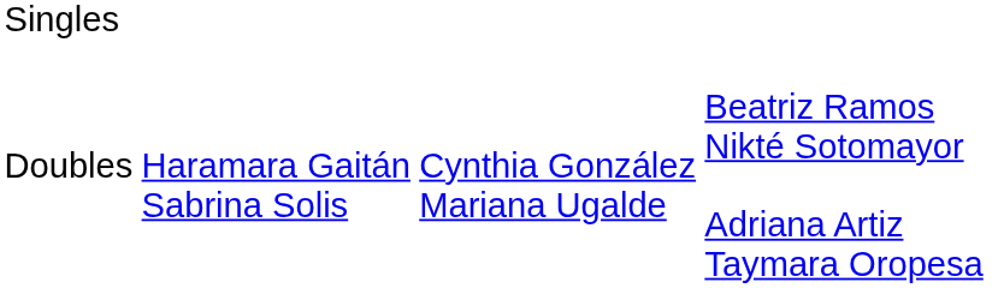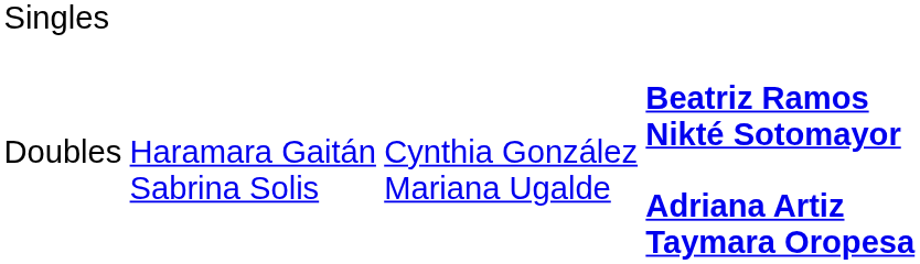Doubles | column 4: normal -> bold
